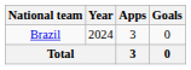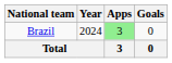Brazil | Apps: no background -> lightgreen background
